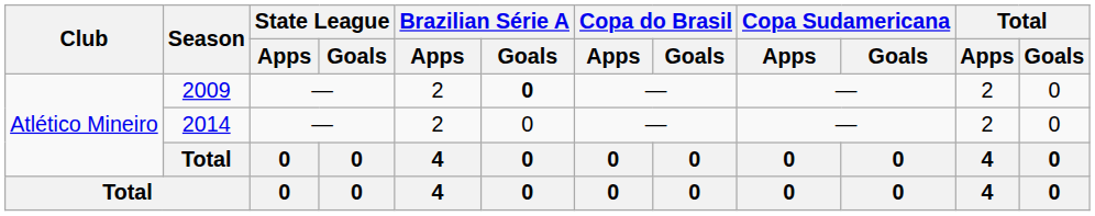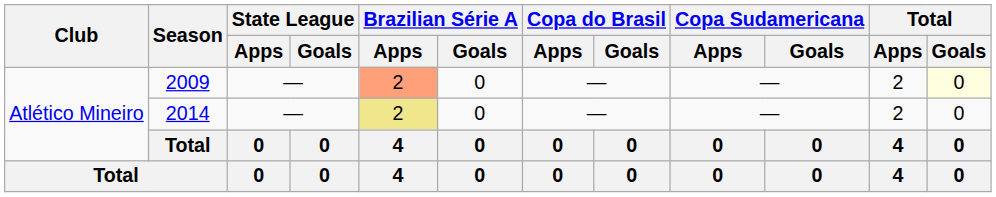2009 | Brazilian Série A / Apps: no background -> lightsalmon background
2009 | Brazilian Série A / Goals: bold -> normal
2009 | Total / Goals: no background -> lightyellow background
2014 | Brazilian Série A / Apps: no background -> khaki background
